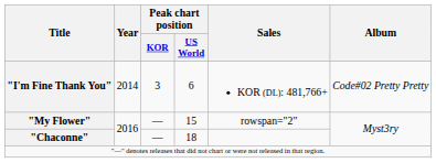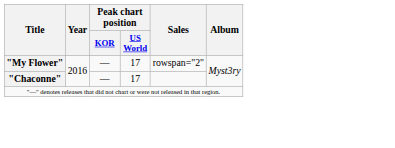- row: "I'm Fine Thank You" | 2014 | 3 | 6 | KOR (DL): 481,766+ | Code#02 Pretty Pretty
"My Flower" | Peak chart position / US World: 15 -> 17
"Chaconne" | Peak chart position / US World: 18 -> 17
